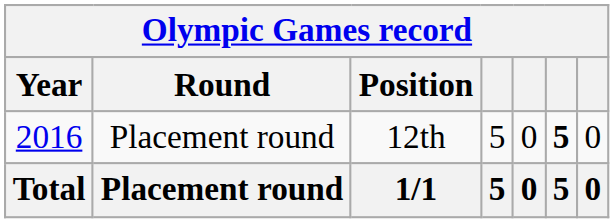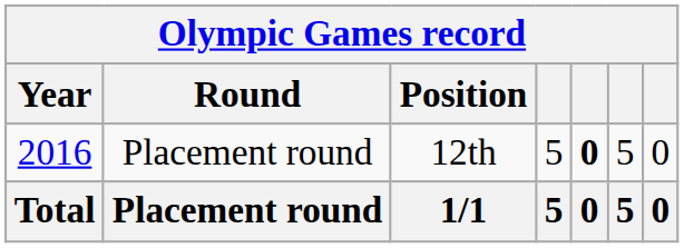Placement round / 12th | column 5: normal -> bold
Placement round / 12th | column 6: bold -> normal
